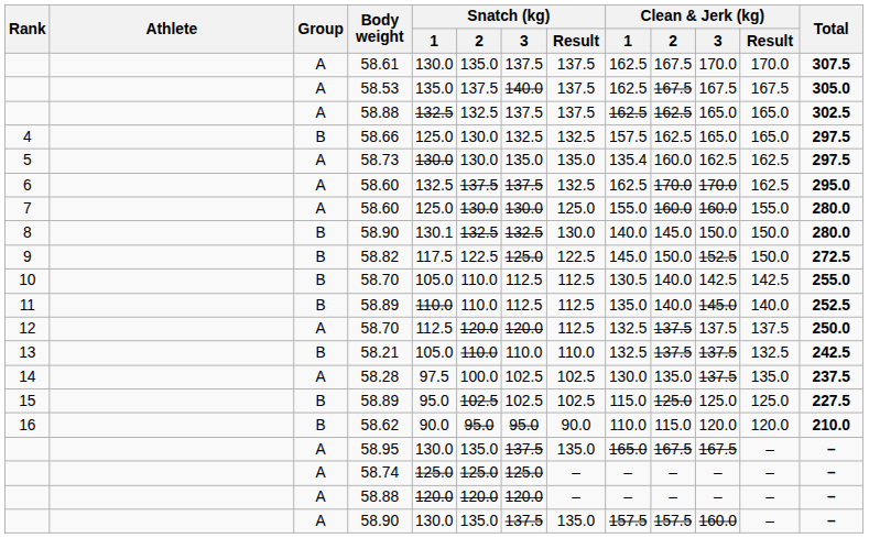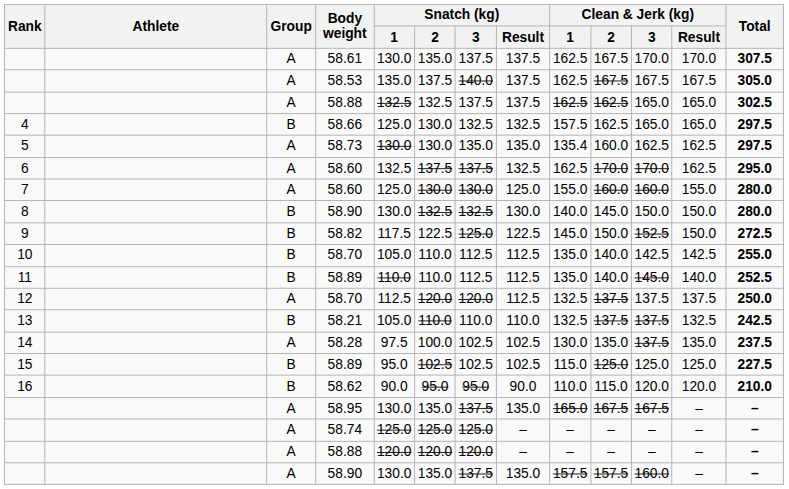8 / 58.90 | Snatch (kg) / 1: 130.1 -> 130.0
10 / 58.70 | Clean & Jerk (kg) / 1: 130.5 -> 135.0
